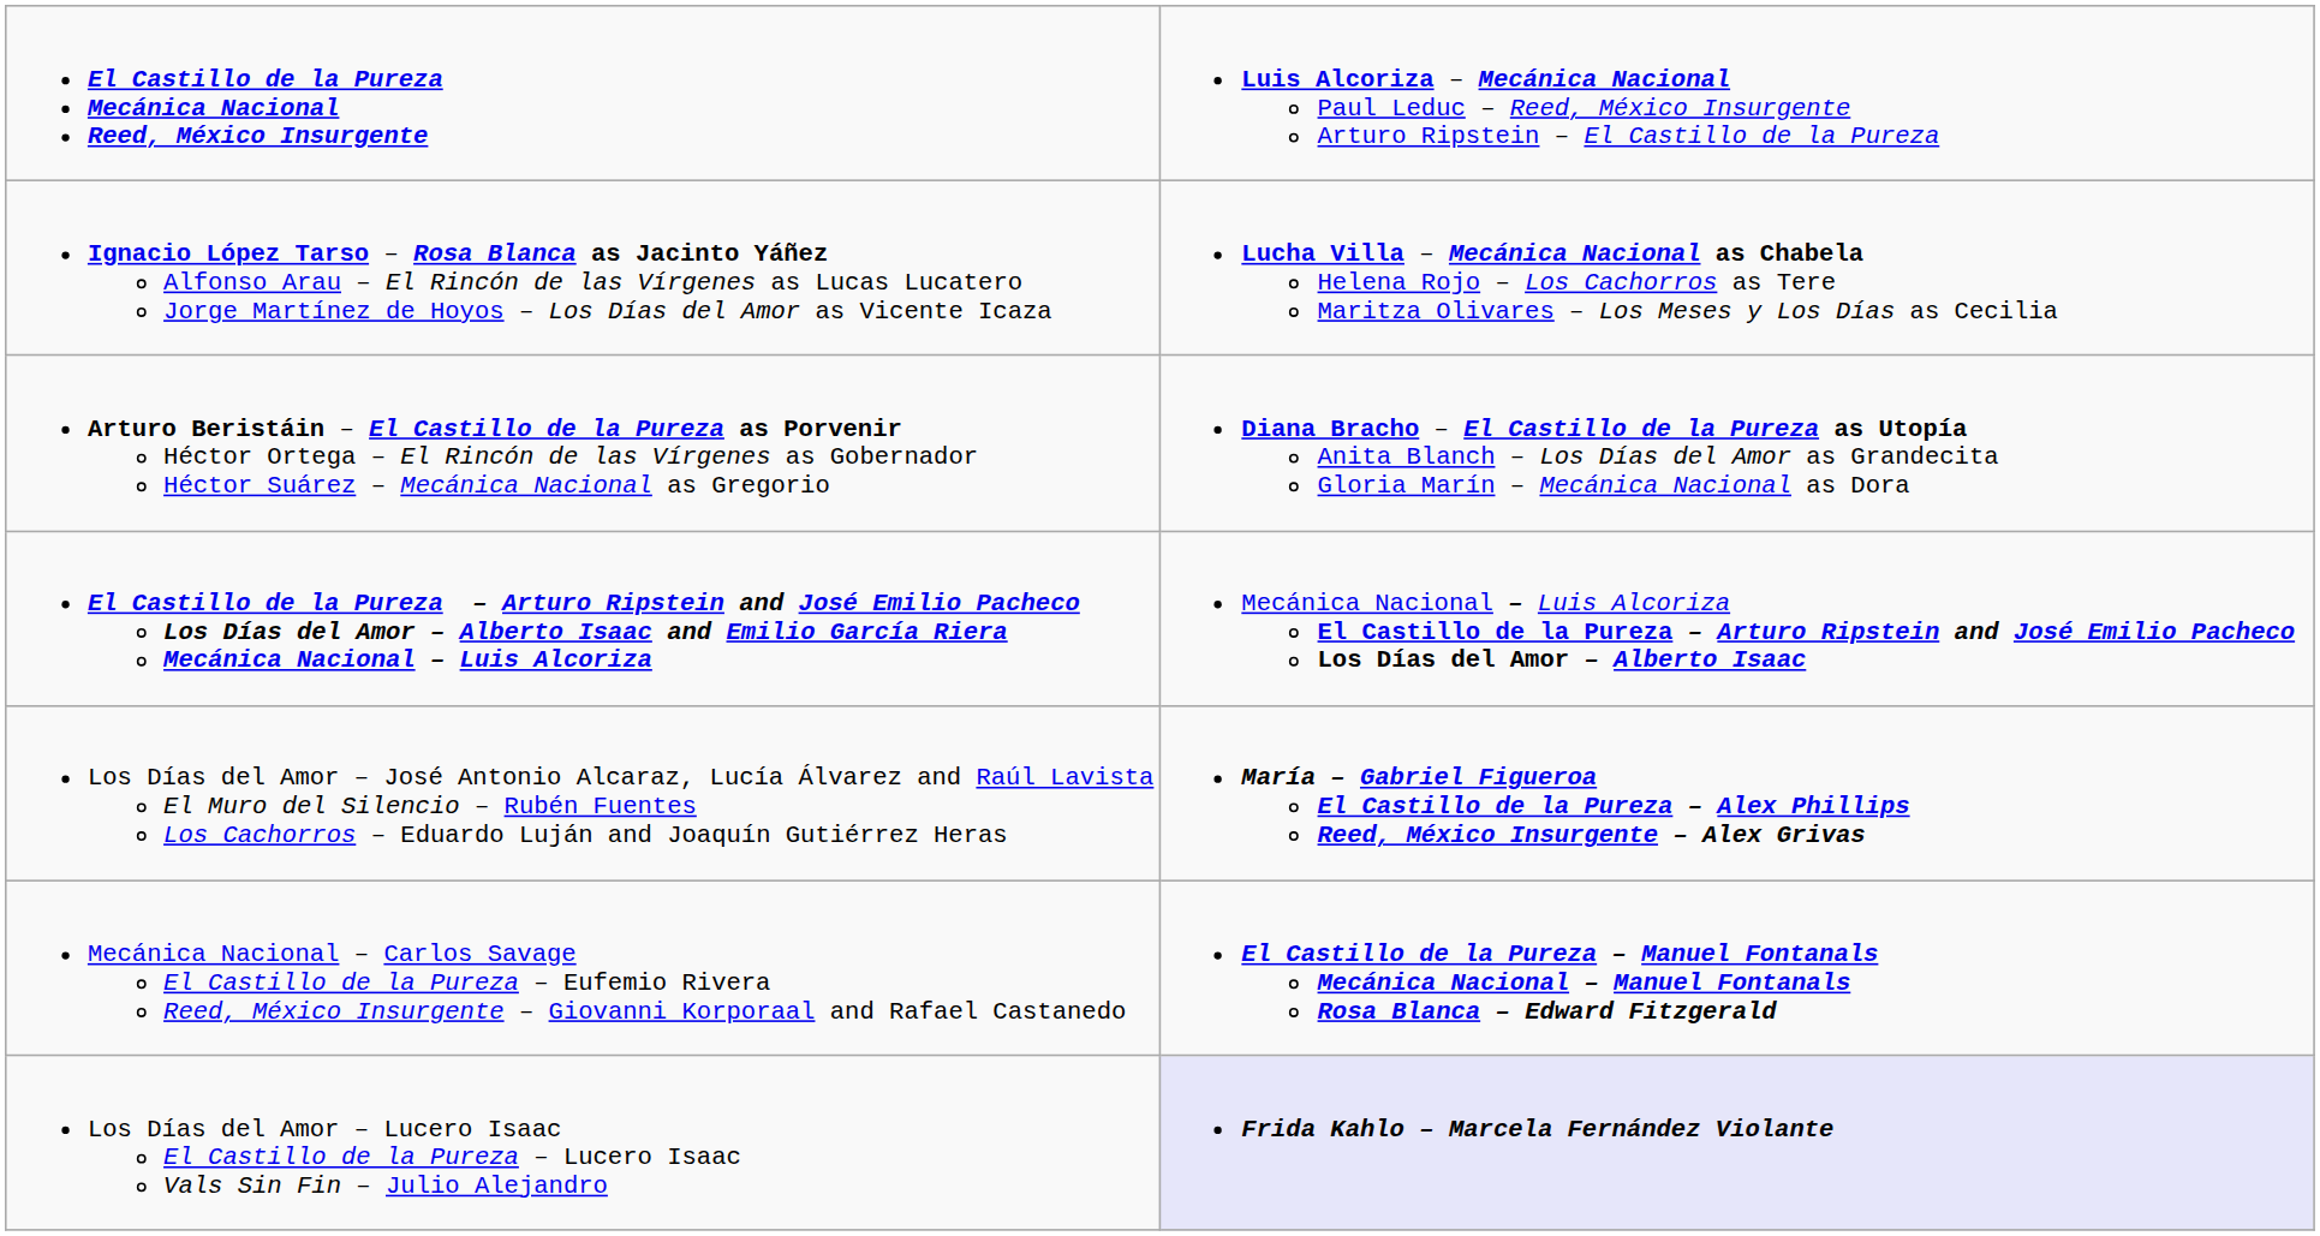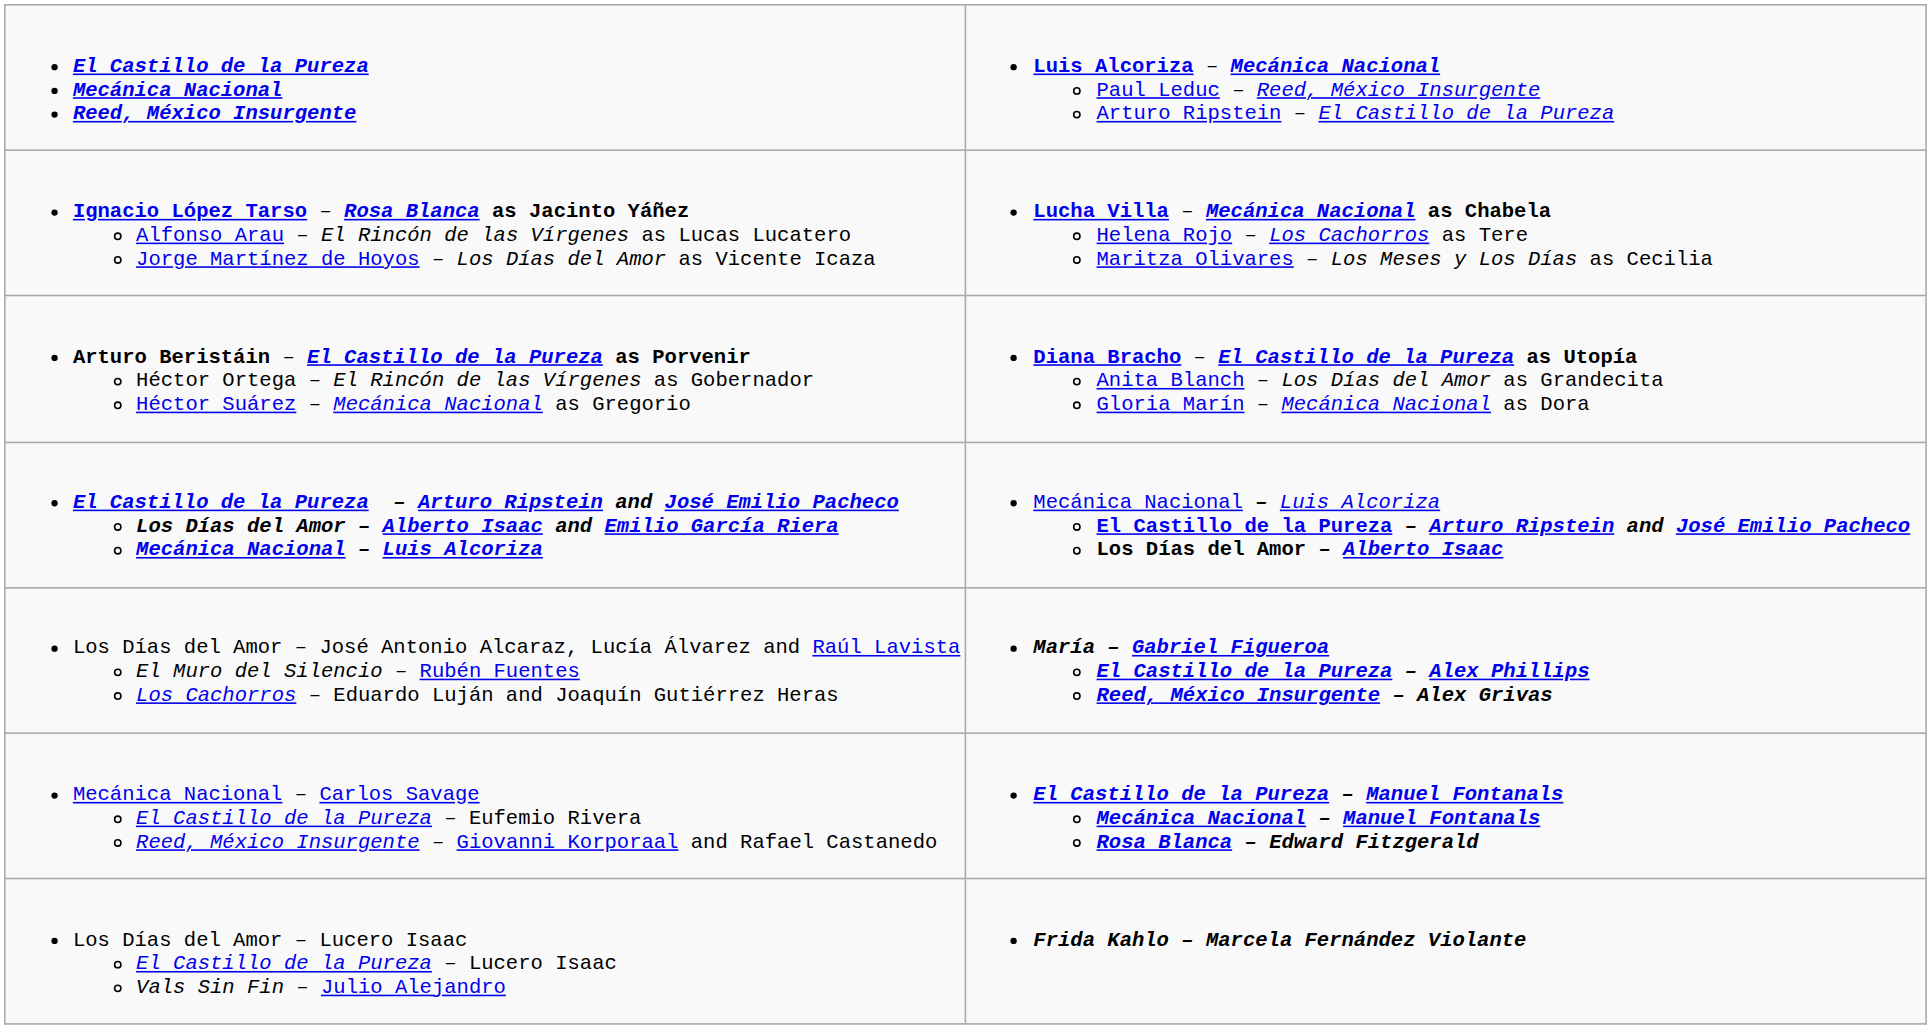row 7 | column 2: lavender background -> no background
